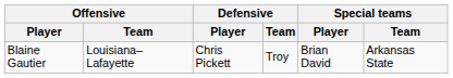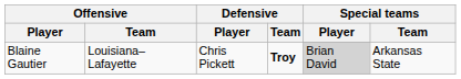Blaine Gautier | Defensive / Team: normal -> bold
Blaine Gautier | Special teams / Player: no background -> lightgrey background
